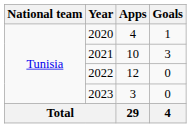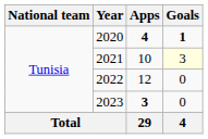2020 | Apps: normal -> bold
2020 | Goals: normal -> bold
2021 | Goals: no background -> lightyellow background
2023 | Apps: normal -> bold
